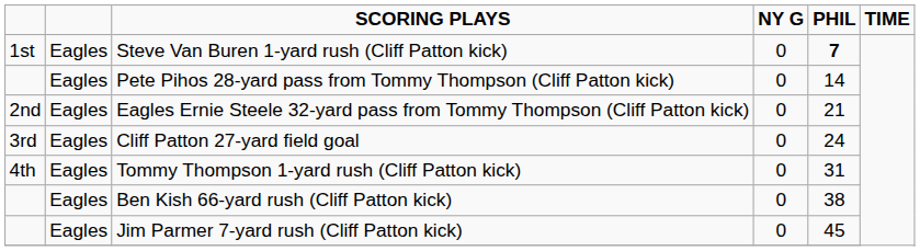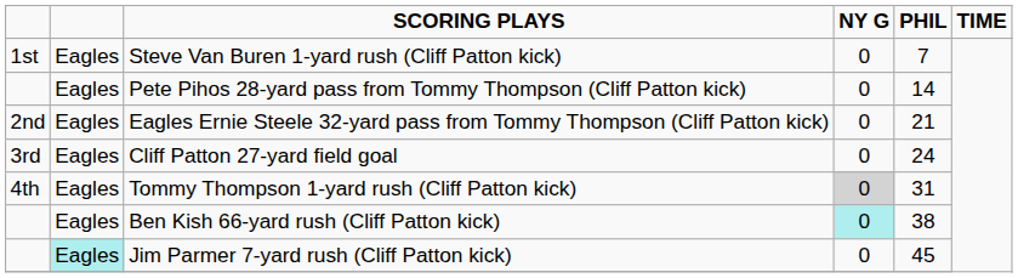Steve Van Buren 1-yard rush (Cliff Patton kick) | PHIL: bold -> normal
Tommy Thompson 1-yard rush (Cliff Patton kick) | NY G: no background -> lightgrey background
Ben Kish 66-yard rush (Cliff Patton kick) | NY G: no background -> paleturquoise background
Jim Parmer 7-yard rush (Cliff Patton kick) | column 2: no background -> paleturquoise background
